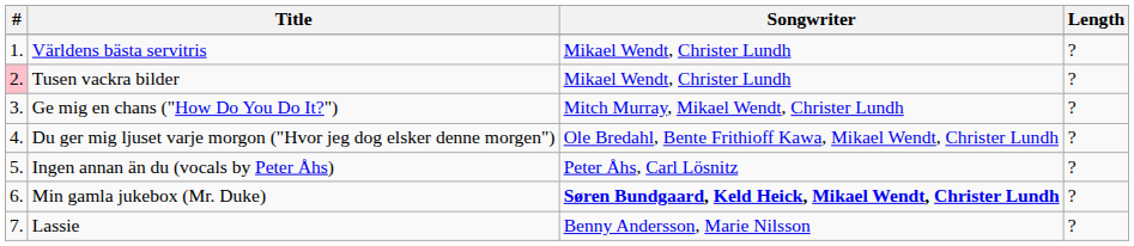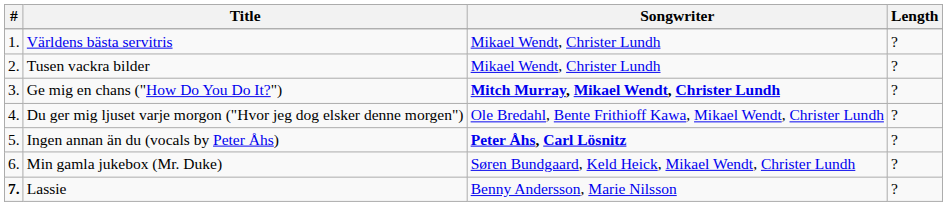Tusen vackra bilder | #: pink background -> no background
Ge mig en chans ("How Do You Do It?") | Songwriter: normal -> bold
Ingen annan än du (vocals by Peter Åhs) | Songwriter: normal -> bold
Min gamla jukebox (Mr. Duke) | Songwriter: bold -> normal
Lassie | #: normal -> bold
